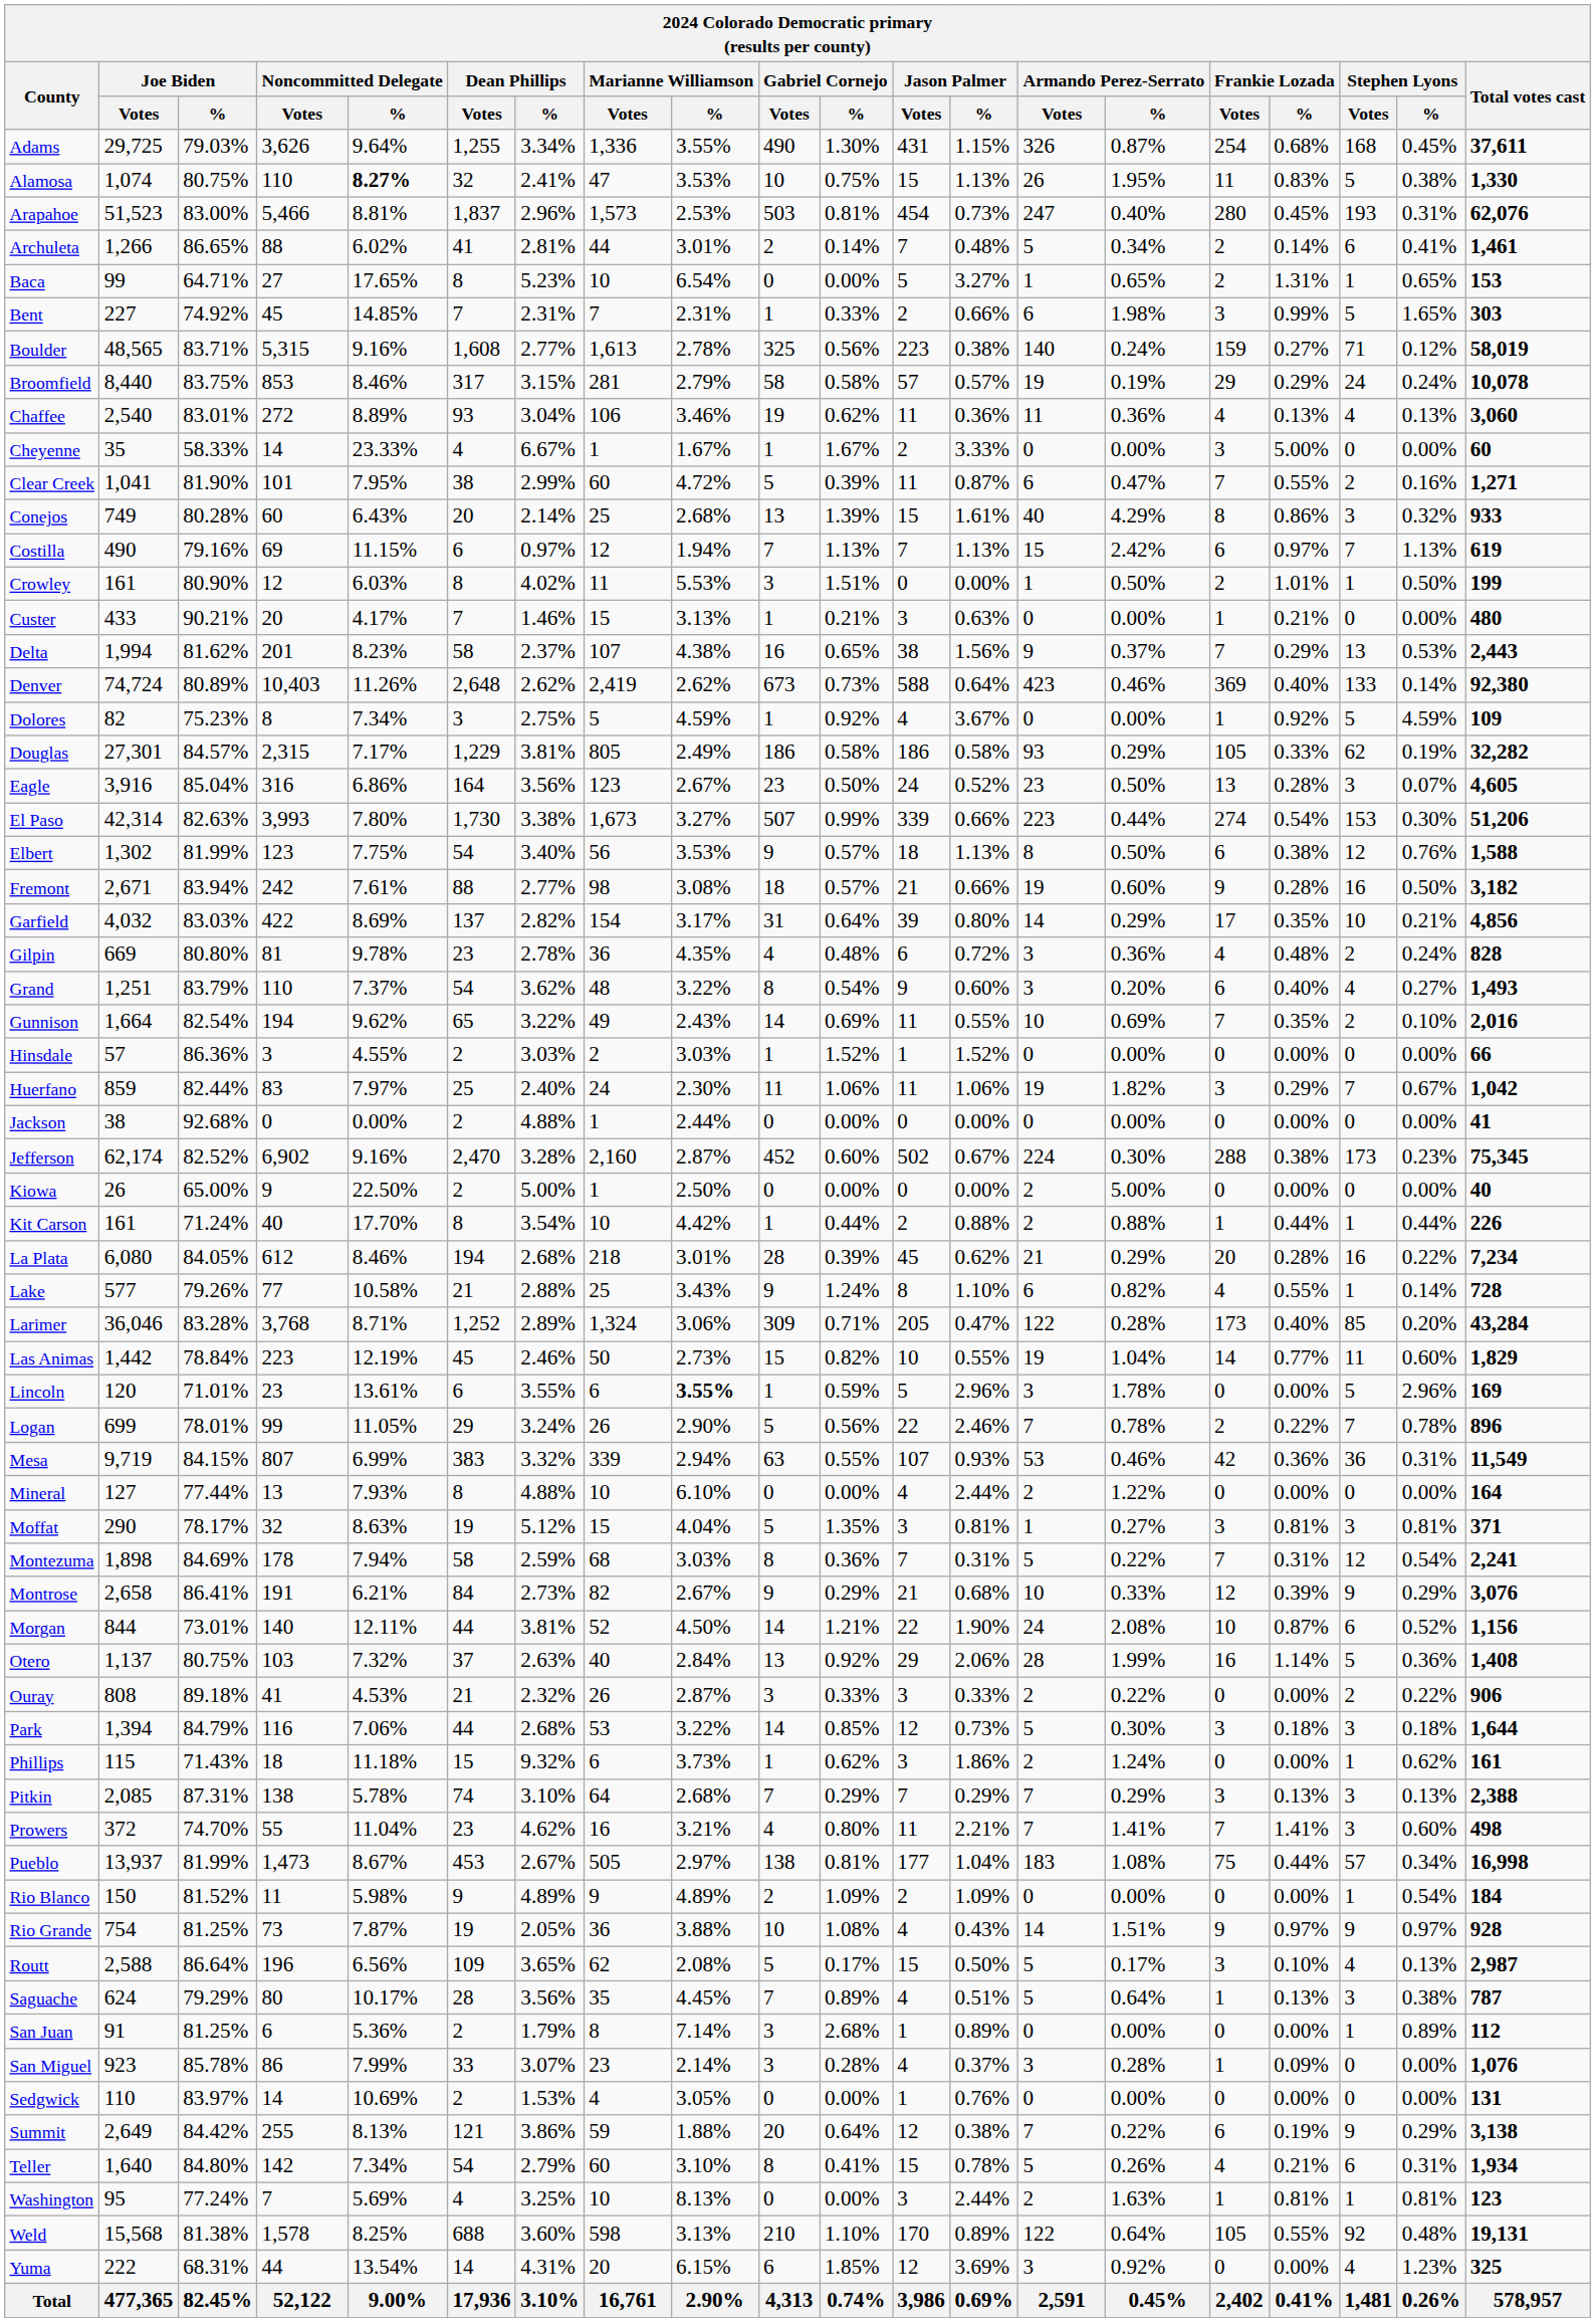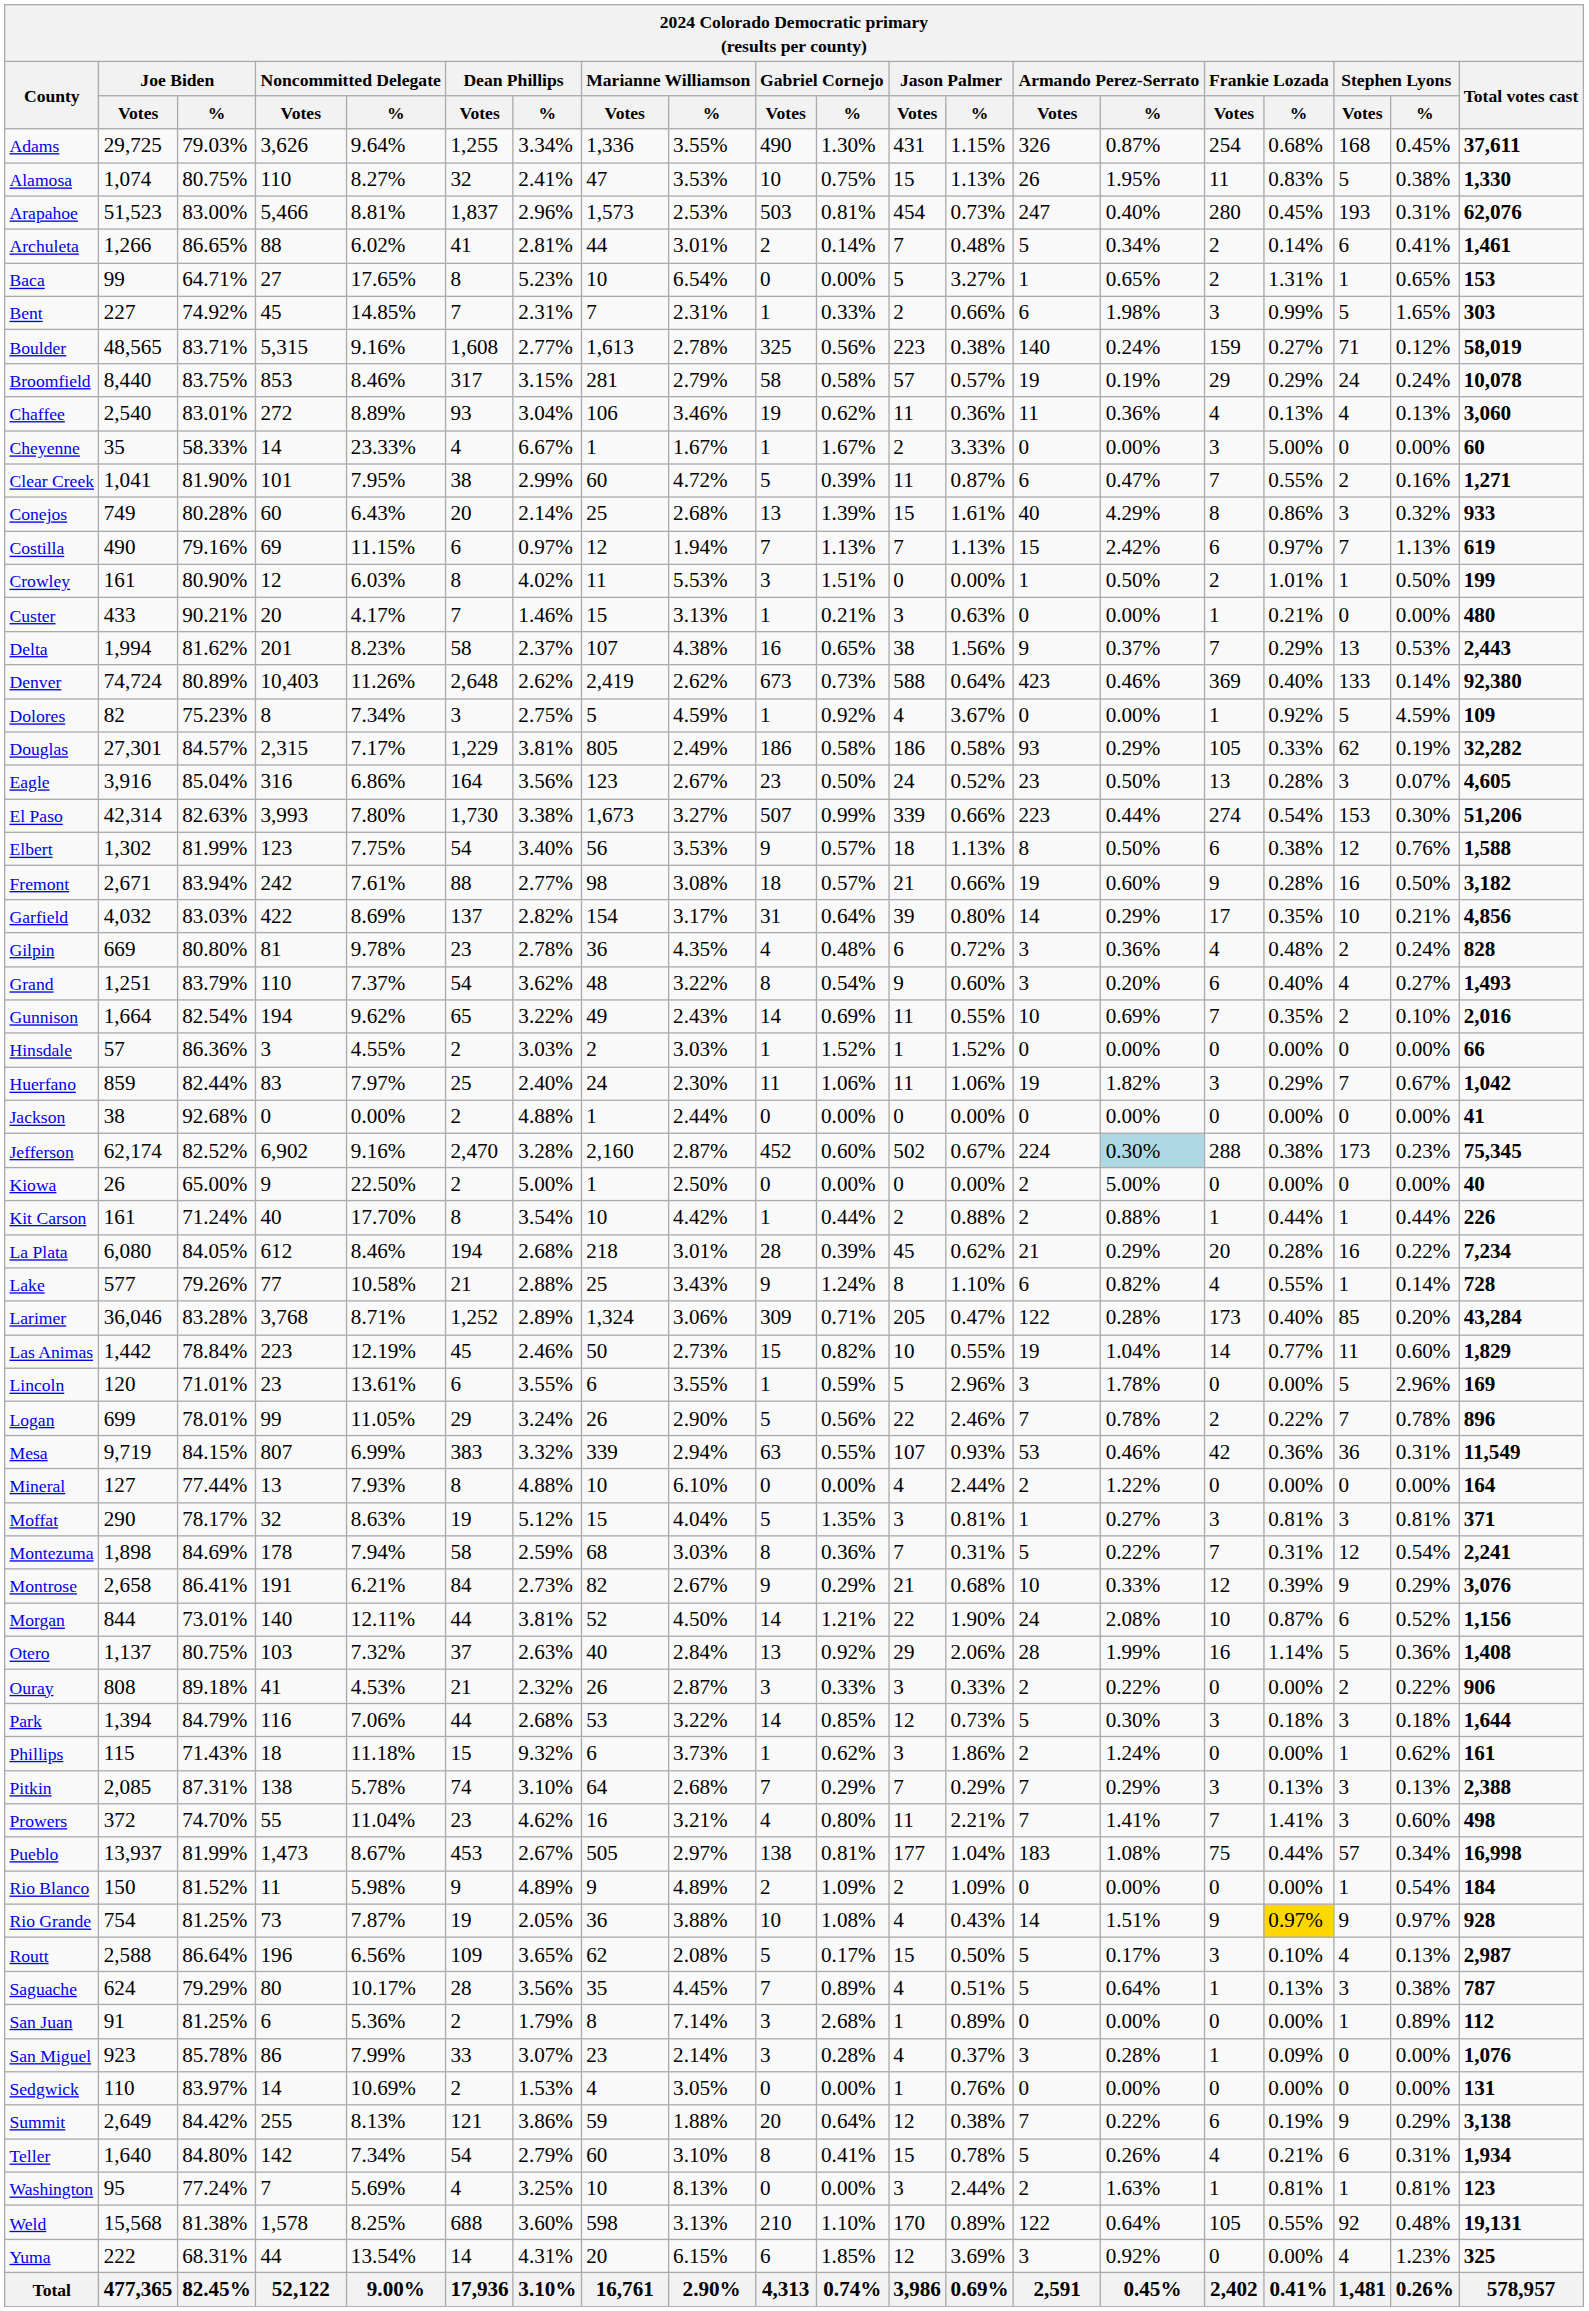Alamosa | Noncommitted Delegate / %: bold -> normal
Jefferson | Armando Perez-Serrato / %: no background -> lightblue background
Lincoln | Marianne Williamson / %: bold -> normal
Rio Grande | Frankie Lozada / %: no background -> gold background
